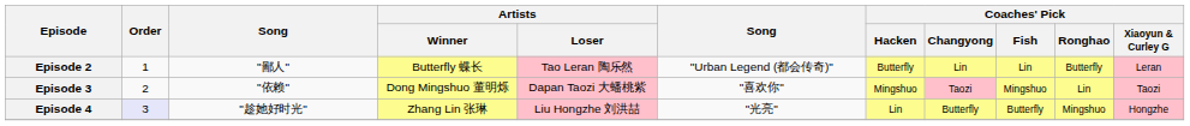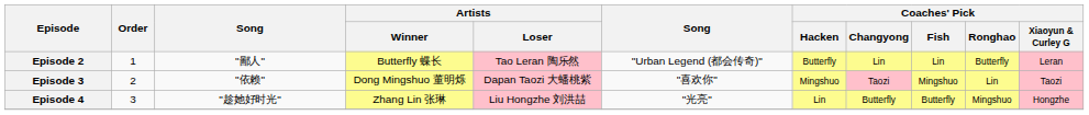Episode 4 | Order: lavender background -> no background
